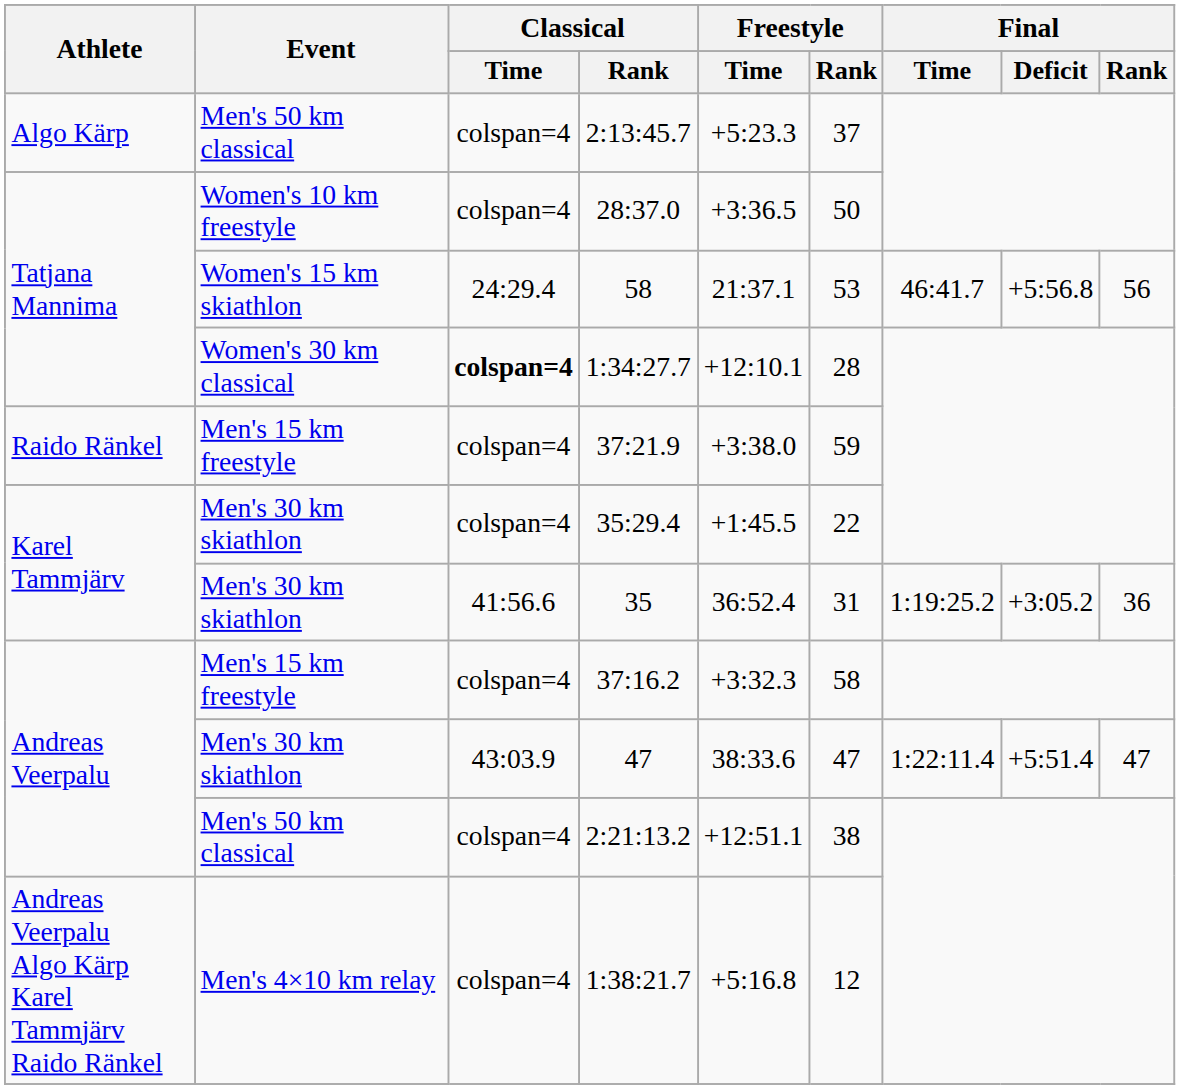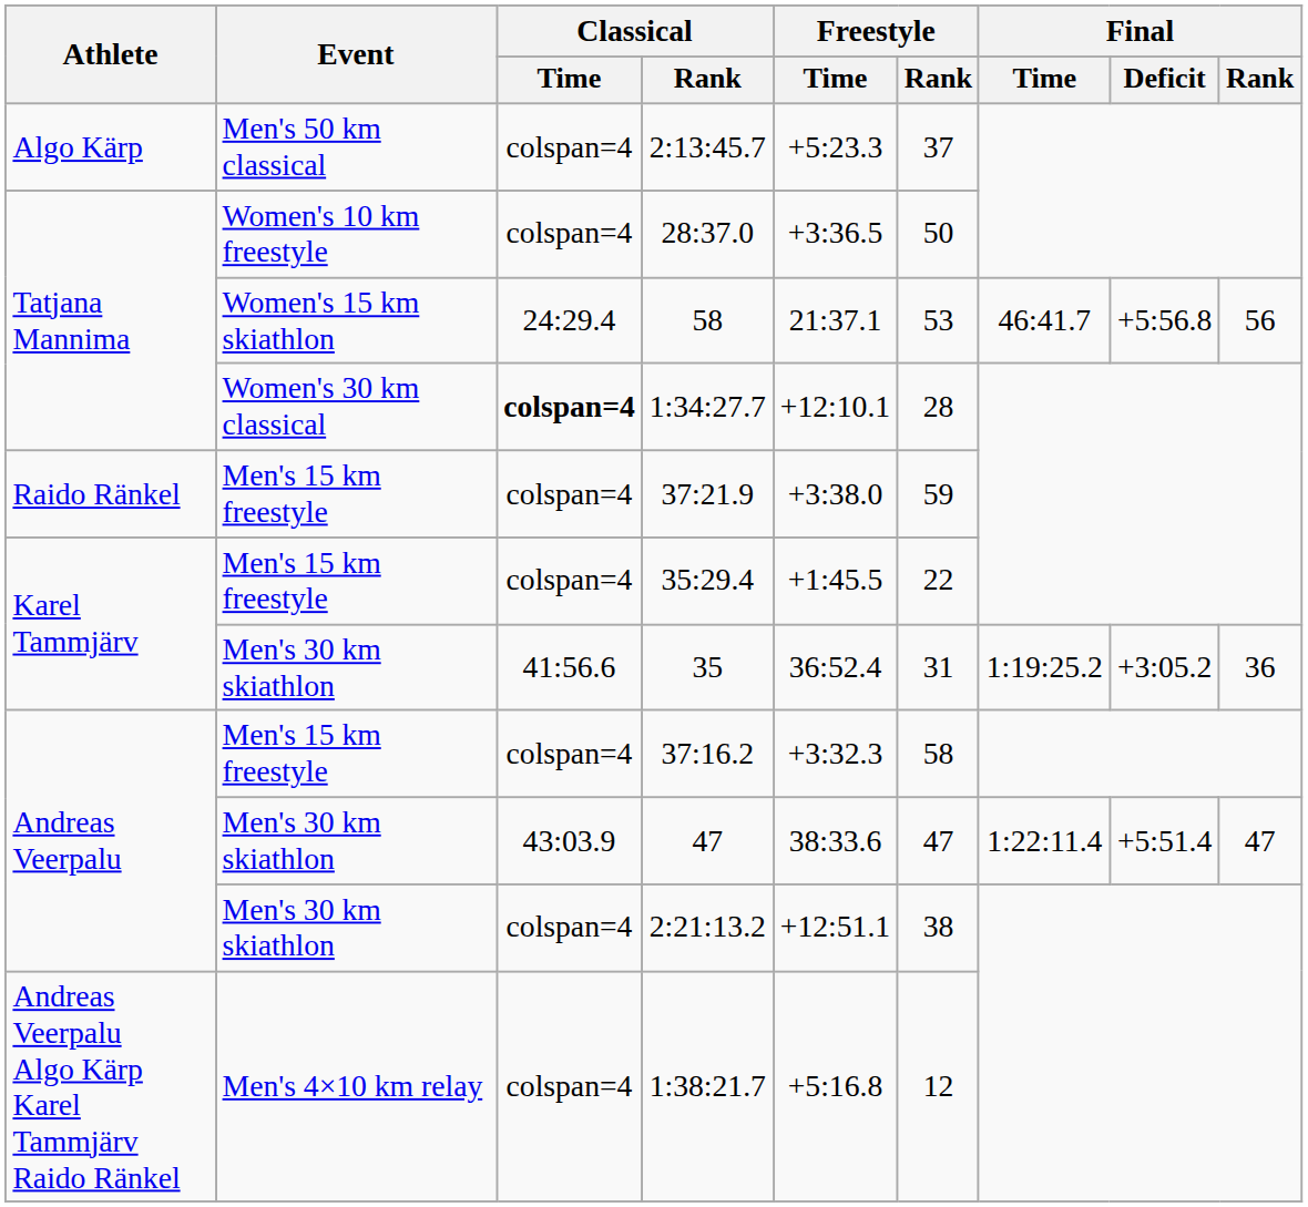35:29.4 | Event: Men's 30 km skiathlon -> Men's 15 km freestyle
2:21:13.2 | Event: Men's 50 km classical -> Men's 30 km skiathlon
